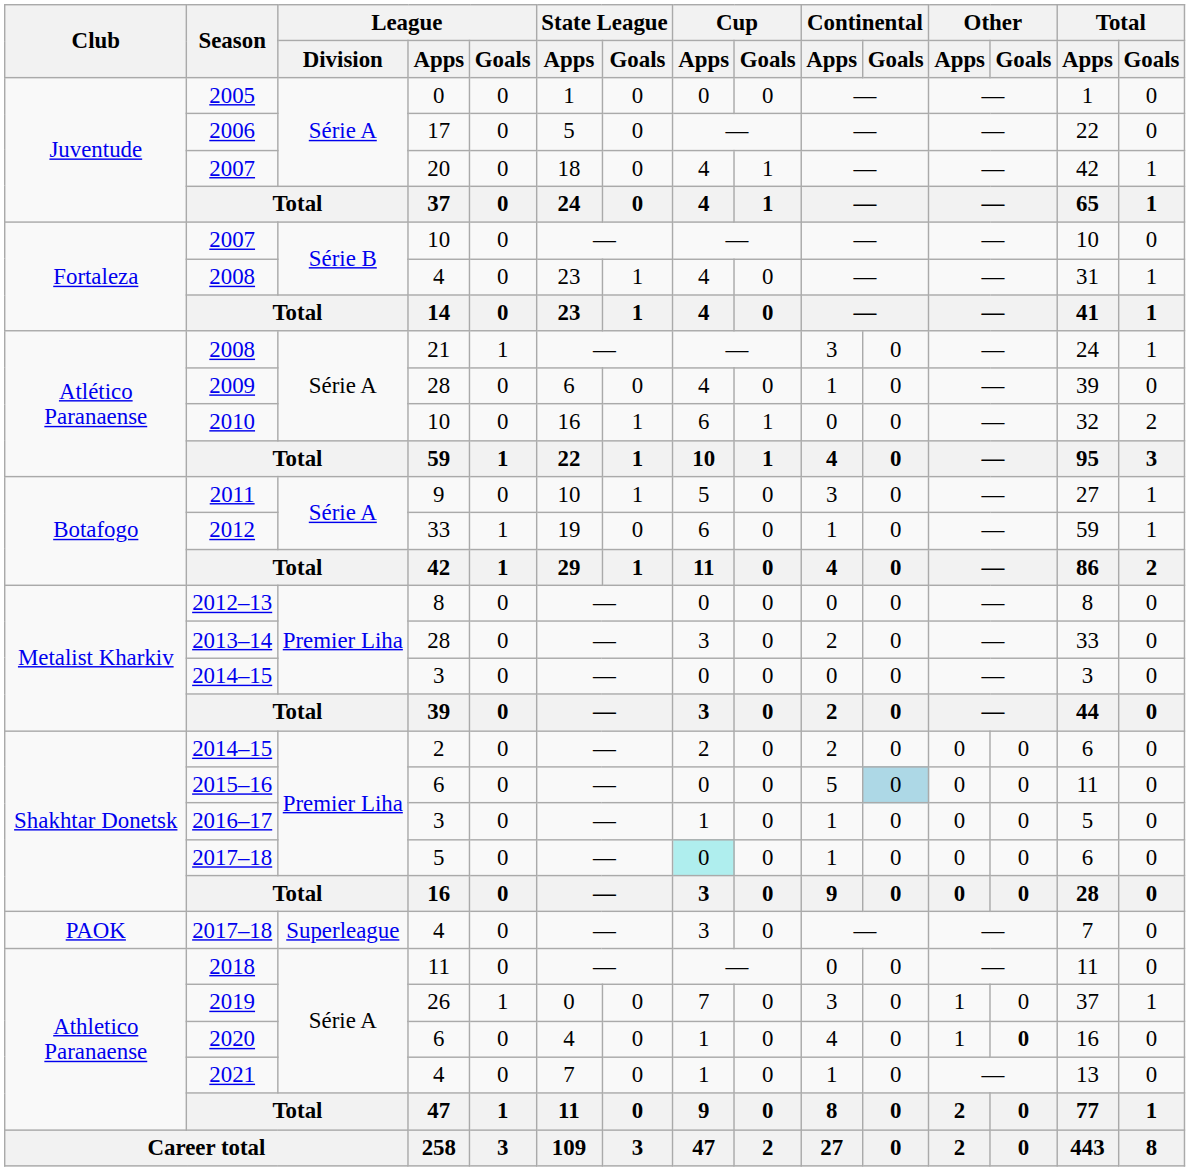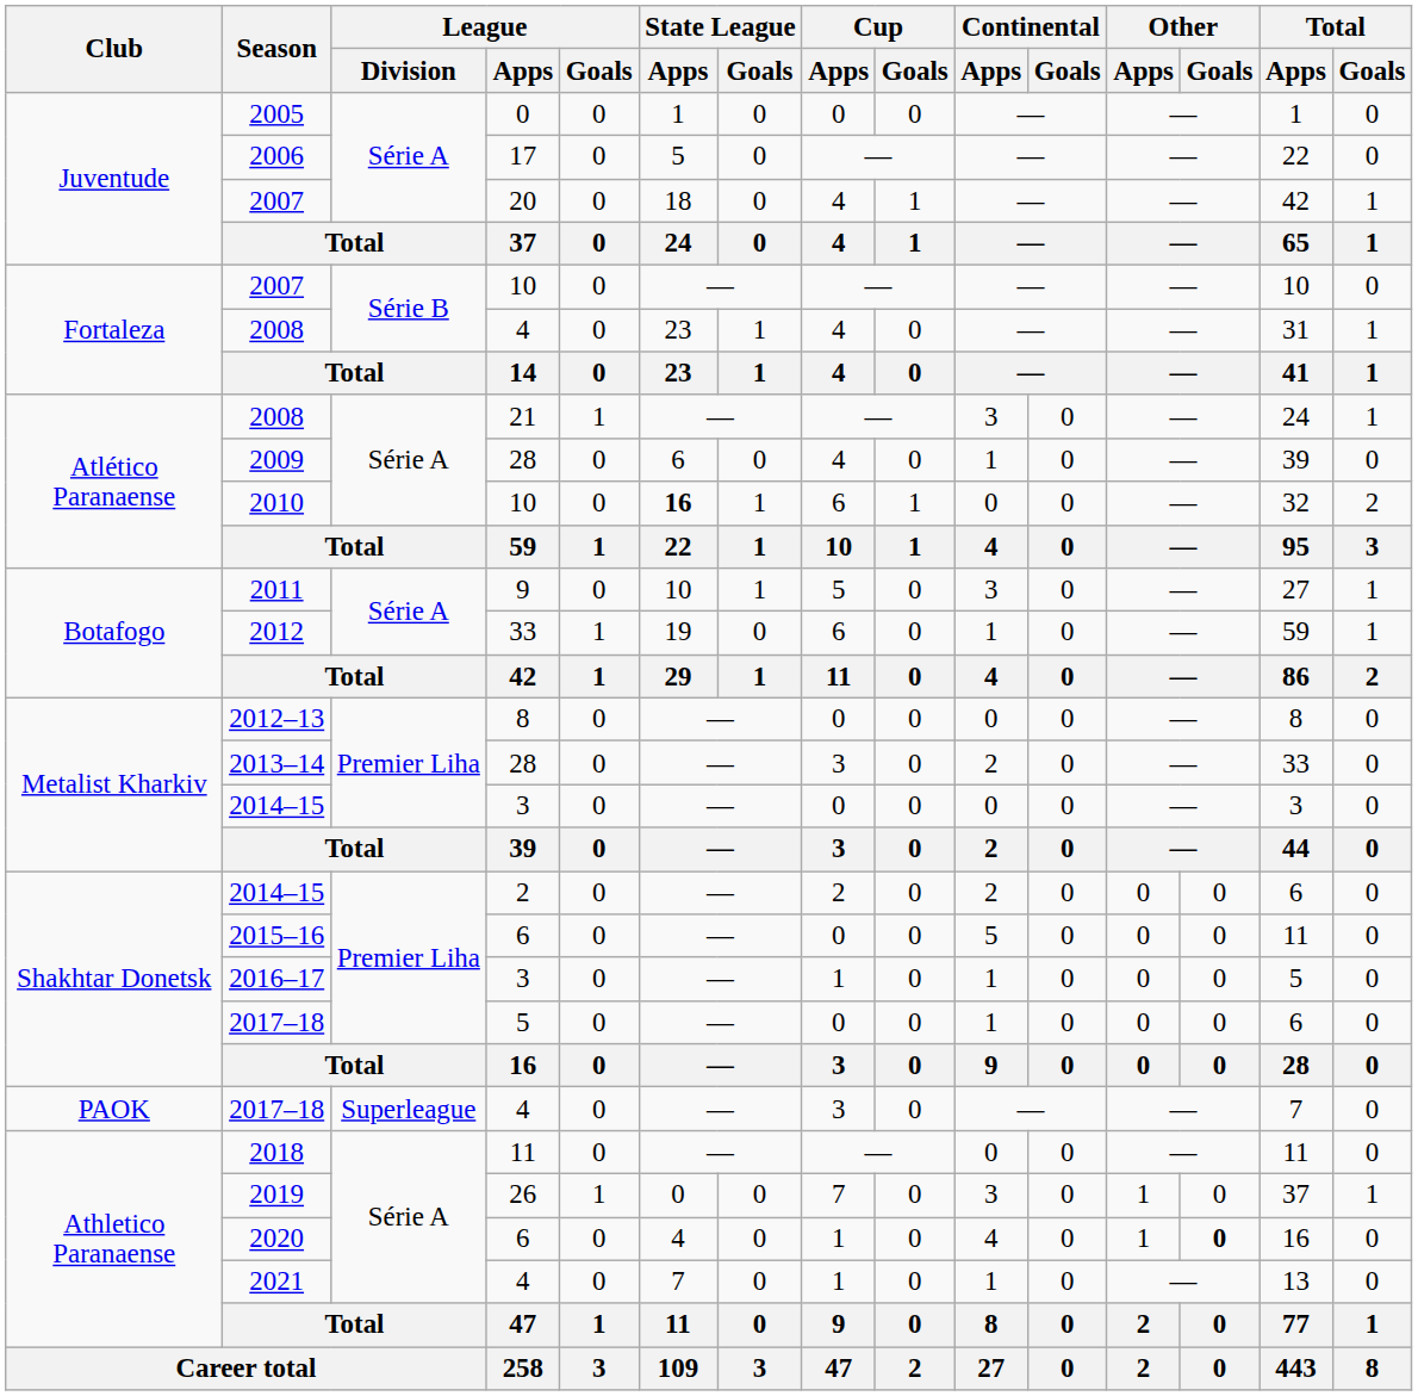2010 | State League / Apps: normal -> bold
2015–16 | Continental / Goals: lightblue background -> no background
2017–18 / 5 | Cup / Apps: paleturquoise background -> no background
